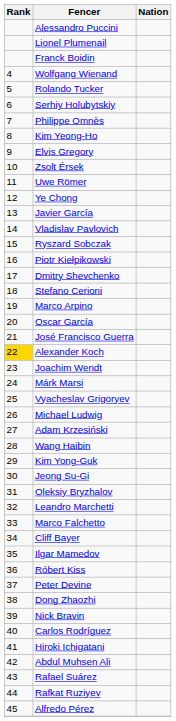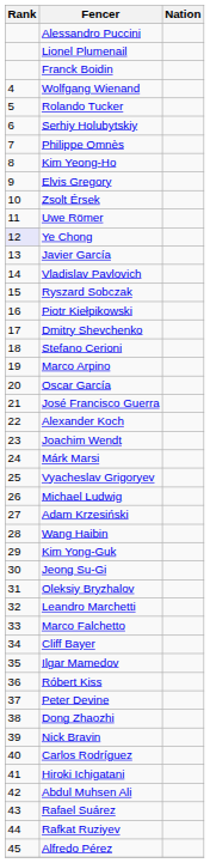Ye Chong | Rank: no background -> lavender background
Alexander Koch | Rank: gold background -> no background
